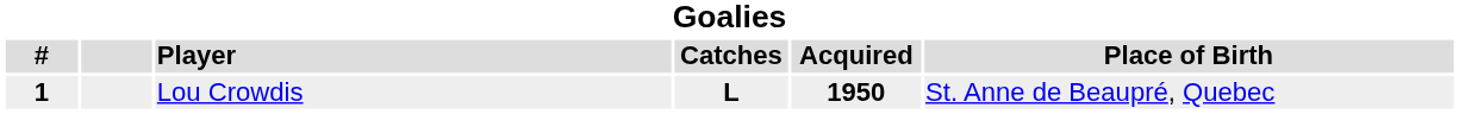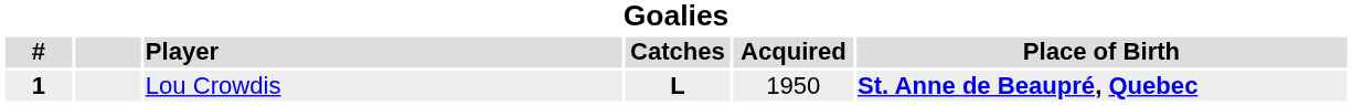Lou Crowdis | Acquired: bold -> normal
Lou Crowdis | Place of Birth: normal -> bold
